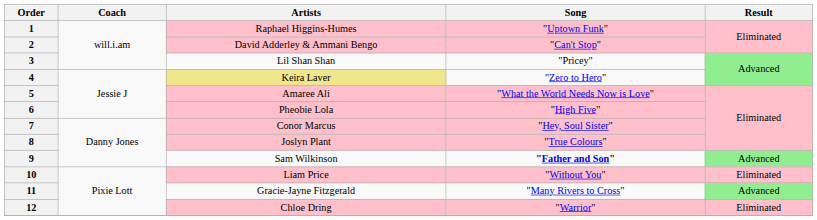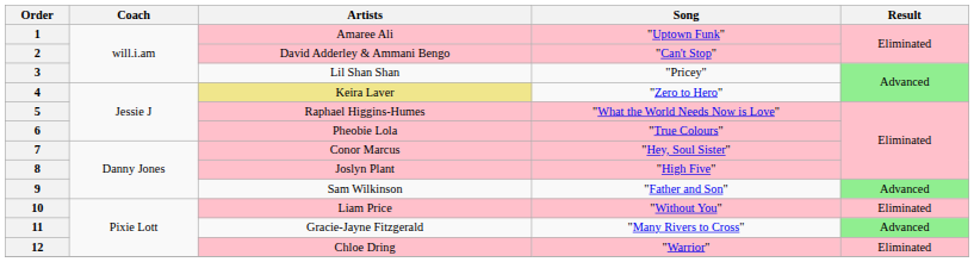1 | Artists: Raphael Higgins-Humes -> Amaree Ali
5 | Artists: Amaree Ali -> Raphael Higgins-Humes
6 | Song: "High Five" -> "True Colours"
8 | Song: "True Colours" -> "High Five"
9 | Song: bold -> normal
